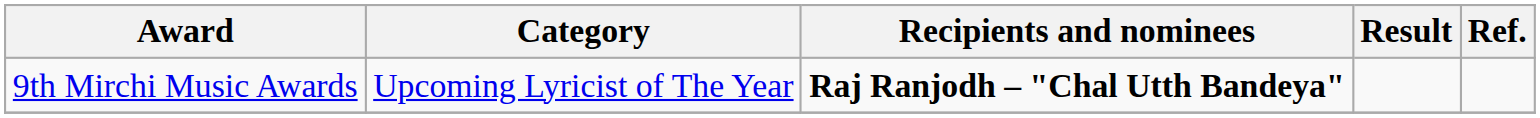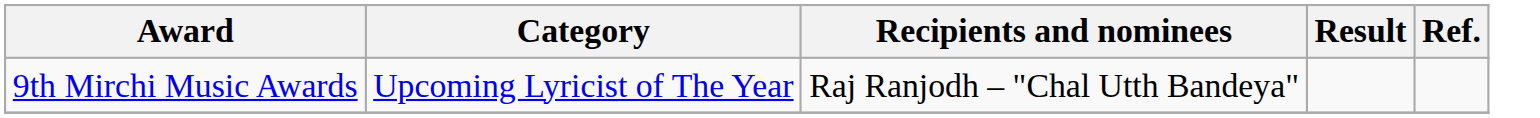9th Mirchi Music Awards | Recipients and nominees: bold -> normal
